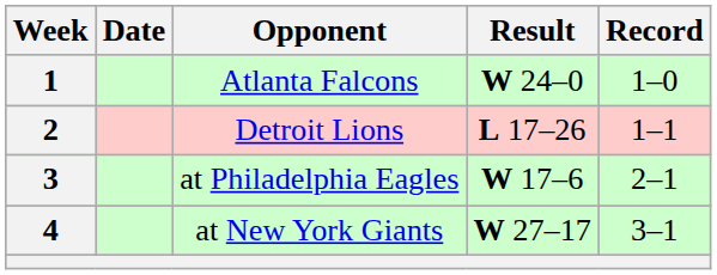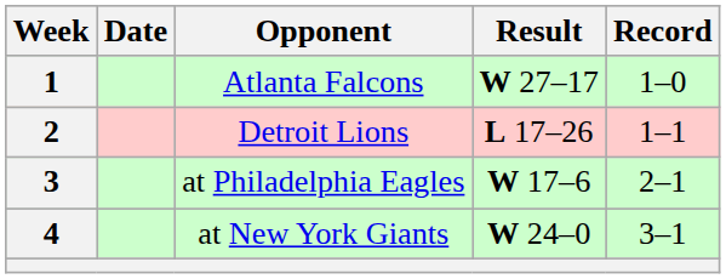1 | Result: W 24–0 -> W 27–17
4 | Result: W 27–17 -> W 24–0
